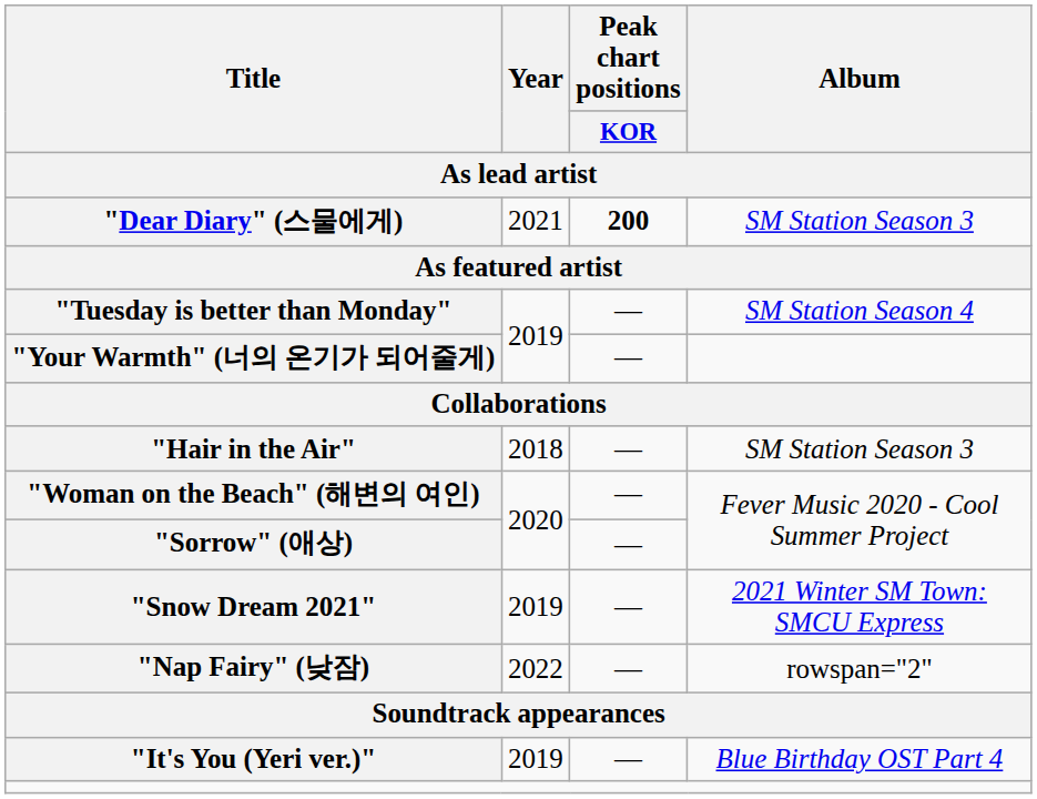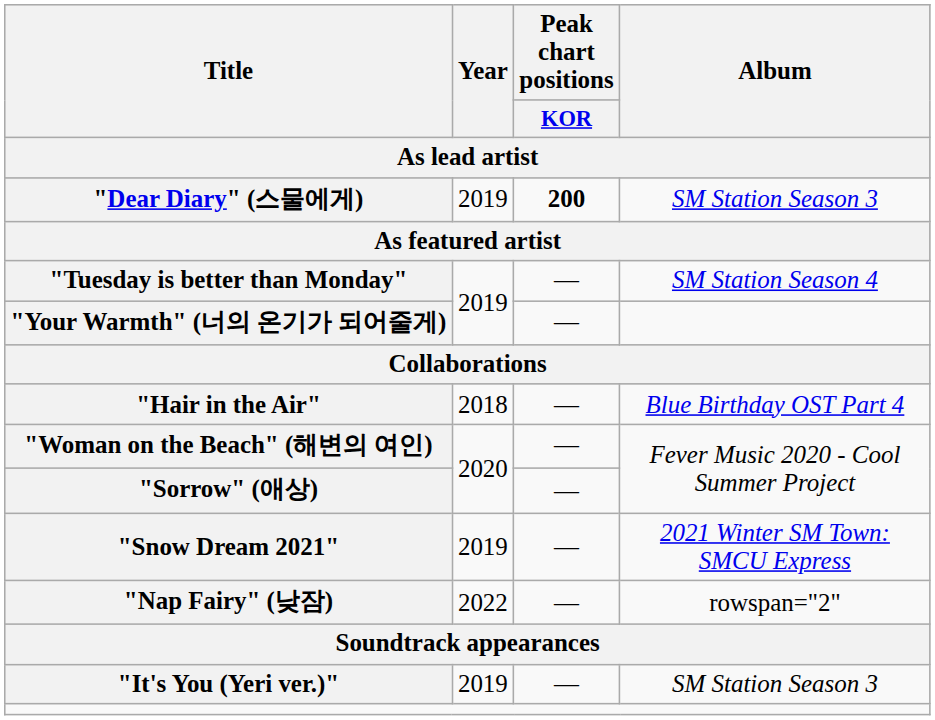"Dear Diary" (스물에게) | Year: 2021 -> 2019
"Hair in the Air" | Album: SM Station Season 3 -> Blue Birthday OST Part 4
"It's You (Yeri ver.)" | Album: Blue Birthday OST Part 4 -> SM Station Season 3
